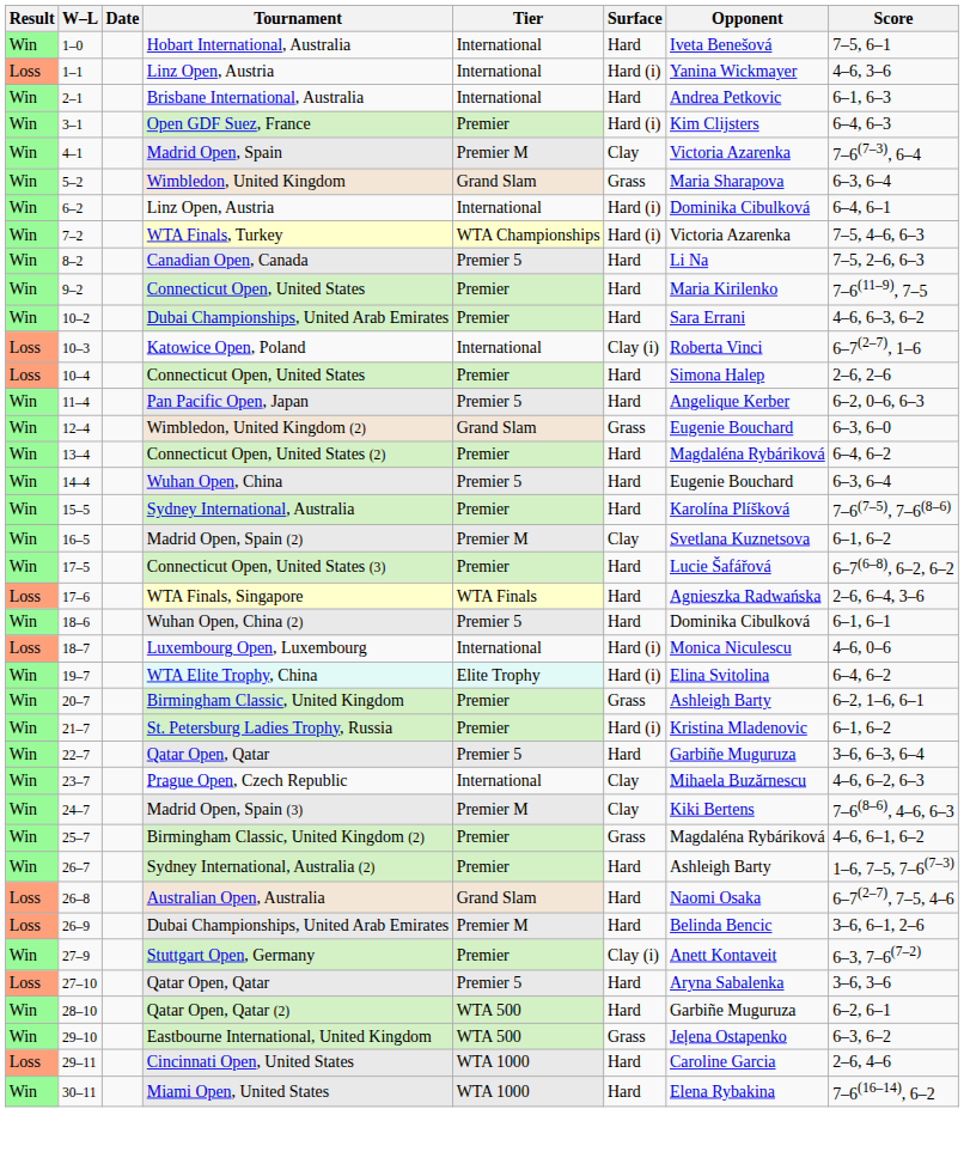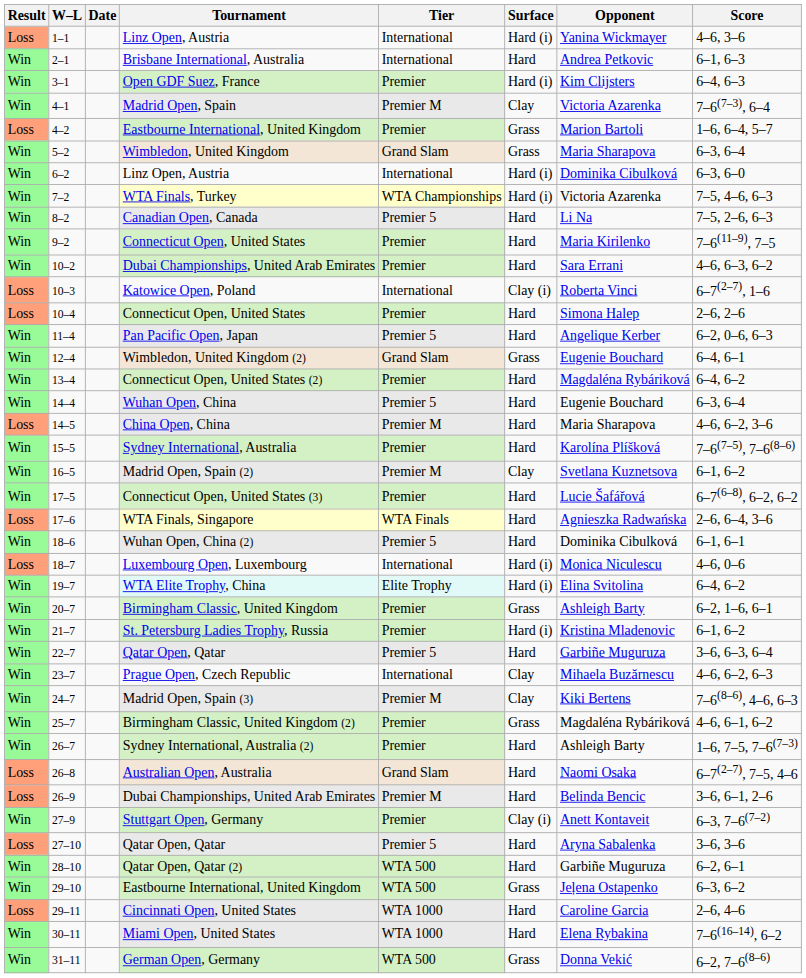- row: Win | 1–0 | Hobart International, Australia | International | Hard | Iveta Benešová | 7–5, 6–1
+ row: Loss | 4–2 | Eastbourne International, United Kingdom | Premier | Grass | Marion Bartoli | 1–6, 6–4, 5–7
6–2 | Score: 6–4, 6–1 -> 6–3, 6–0
12–4 | Score: 6–3, 6–0 -> 6–4, 6–1
+ row: Loss | 14–5 | China Open, China | Premier M | Hard | Maria Sharapova | 4–6, 6–2, 3–6
+ row: Win | 31–11 | German Open, Germany | WTA 500 | Grass | Donna Vekić | 6–2, 7–6(8–6)
